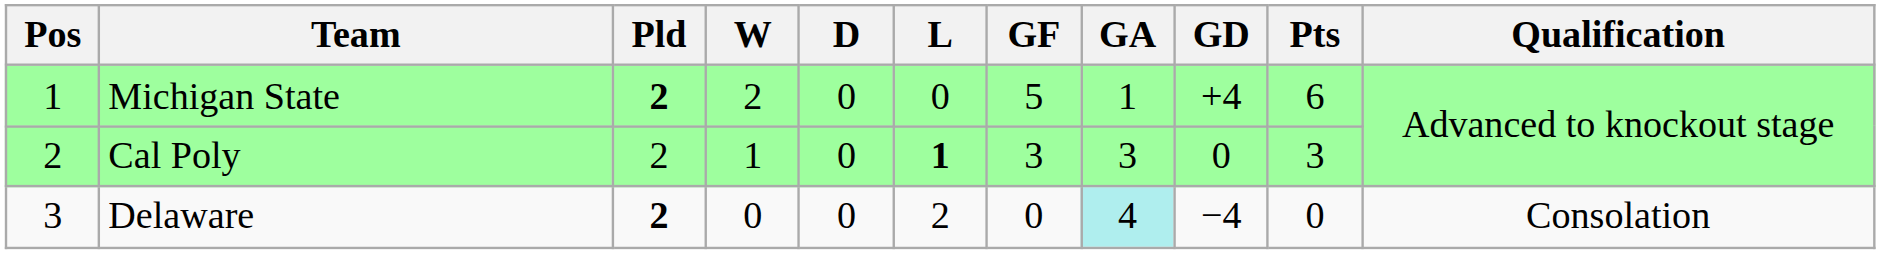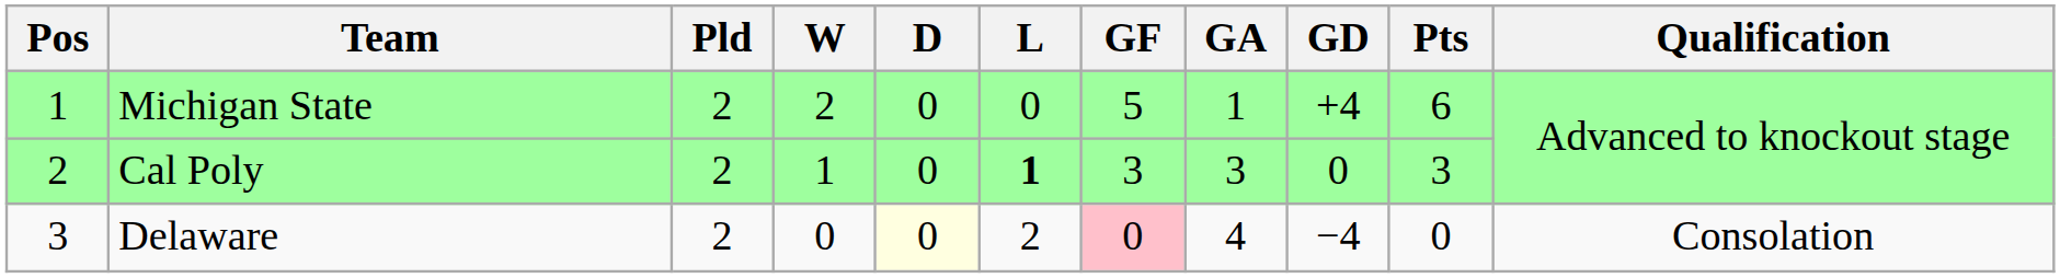Michigan State | Pld: bold -> normal
Delaware | Pld: bold -> normal
Delaware | D: no background -> lightyellow background
Delaware | GF: no background -> pink background
Delaware | GA: paleturquoise background -> no background
